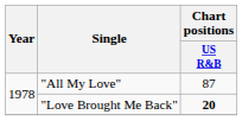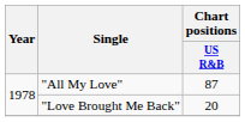"Love Brought Me Back" | Chart positions / US R&B: bold -> normal
